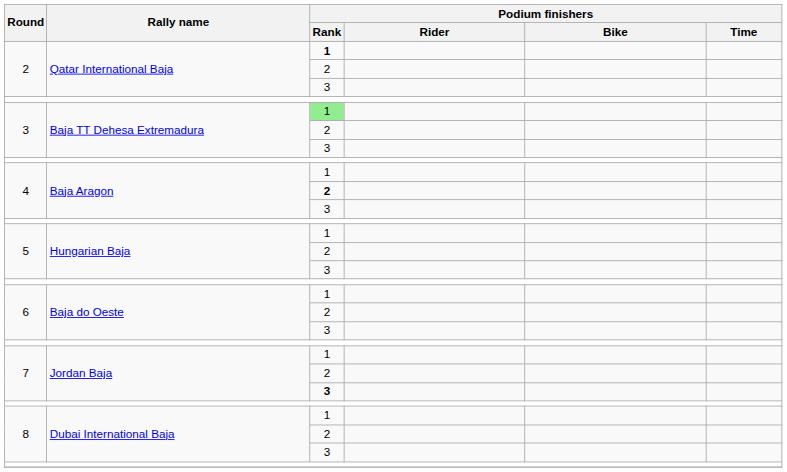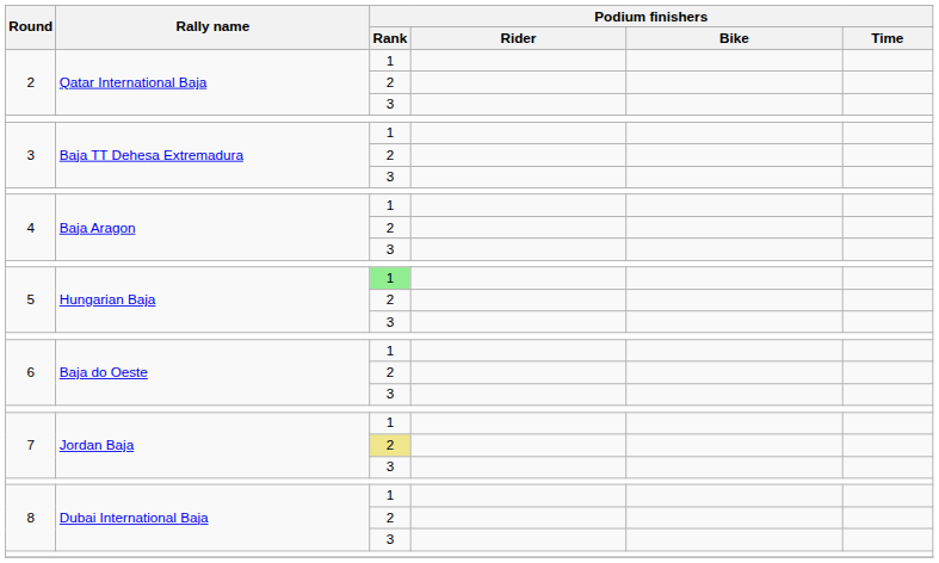2 / 1 | Podium finishers / Rank: bold -> normal
3 / 1 | Podium finishers / Rank: lightgreen background -> no background
4 / 2 | Podium finishers / Rank: bold -> normal
5 / 1 | Podium finishers / Rank: no background -> lightgreen background
7 / 2 | Podium finishers / Rank: no background -> khaki background
7 / 3 | Podium finishers / Rank: bold -> normal
